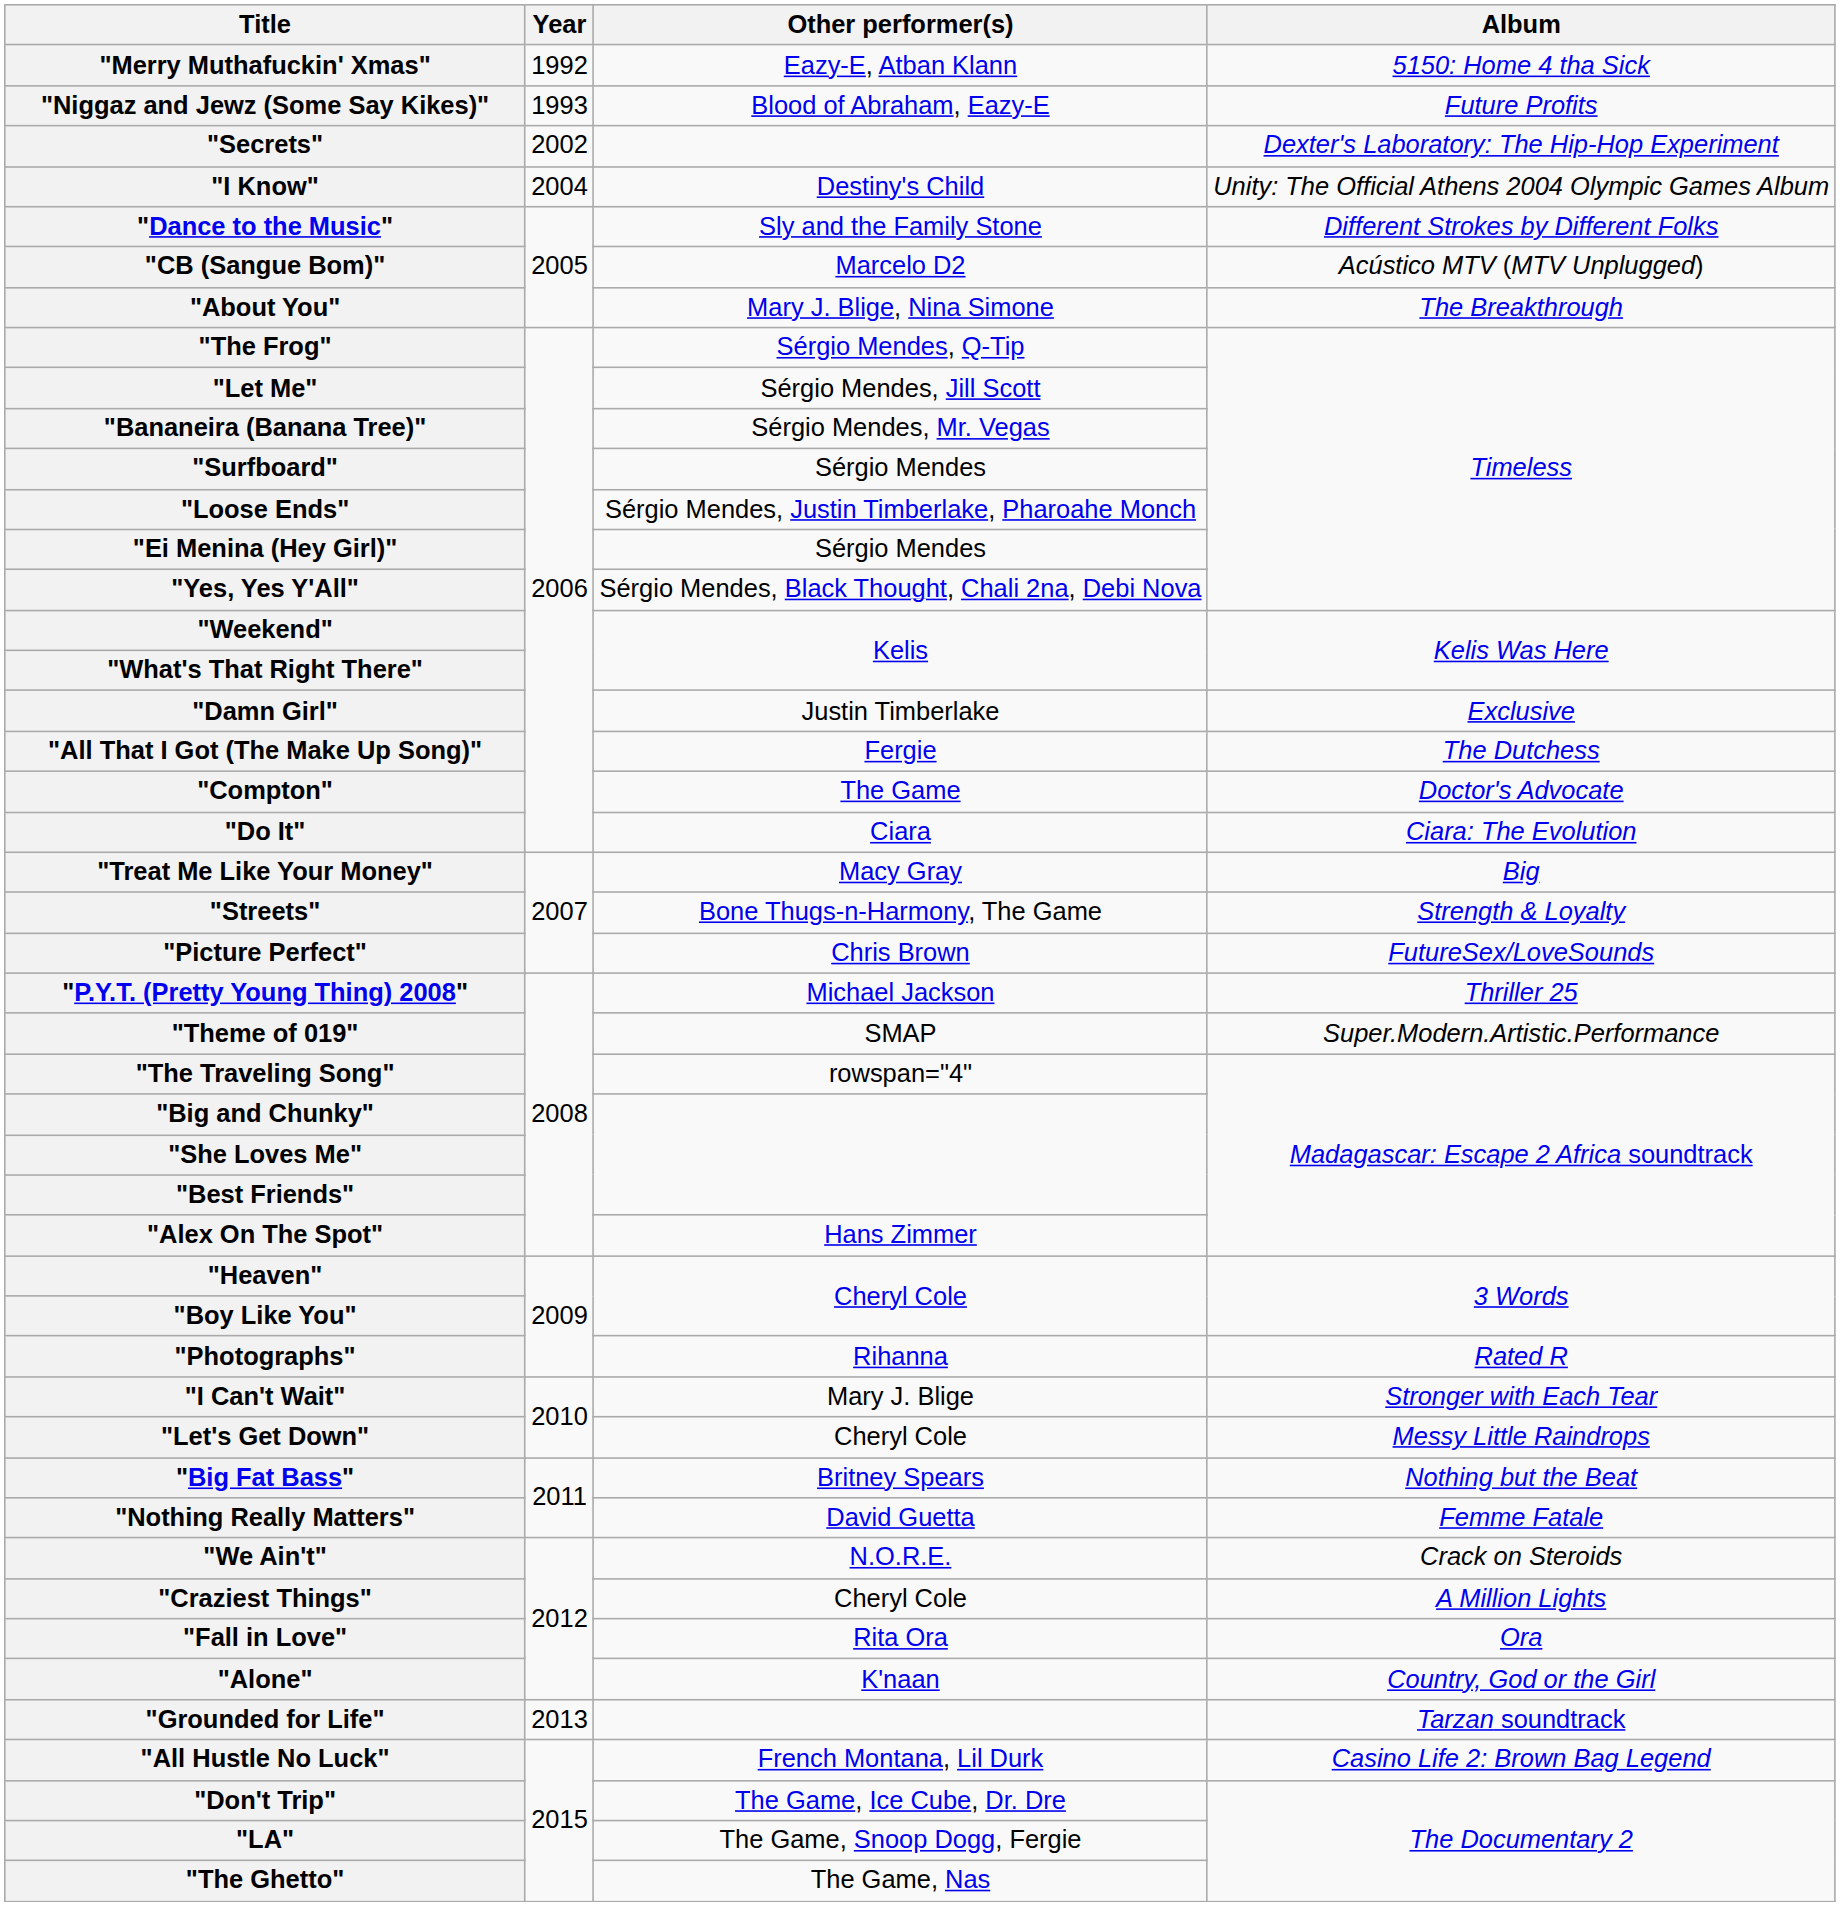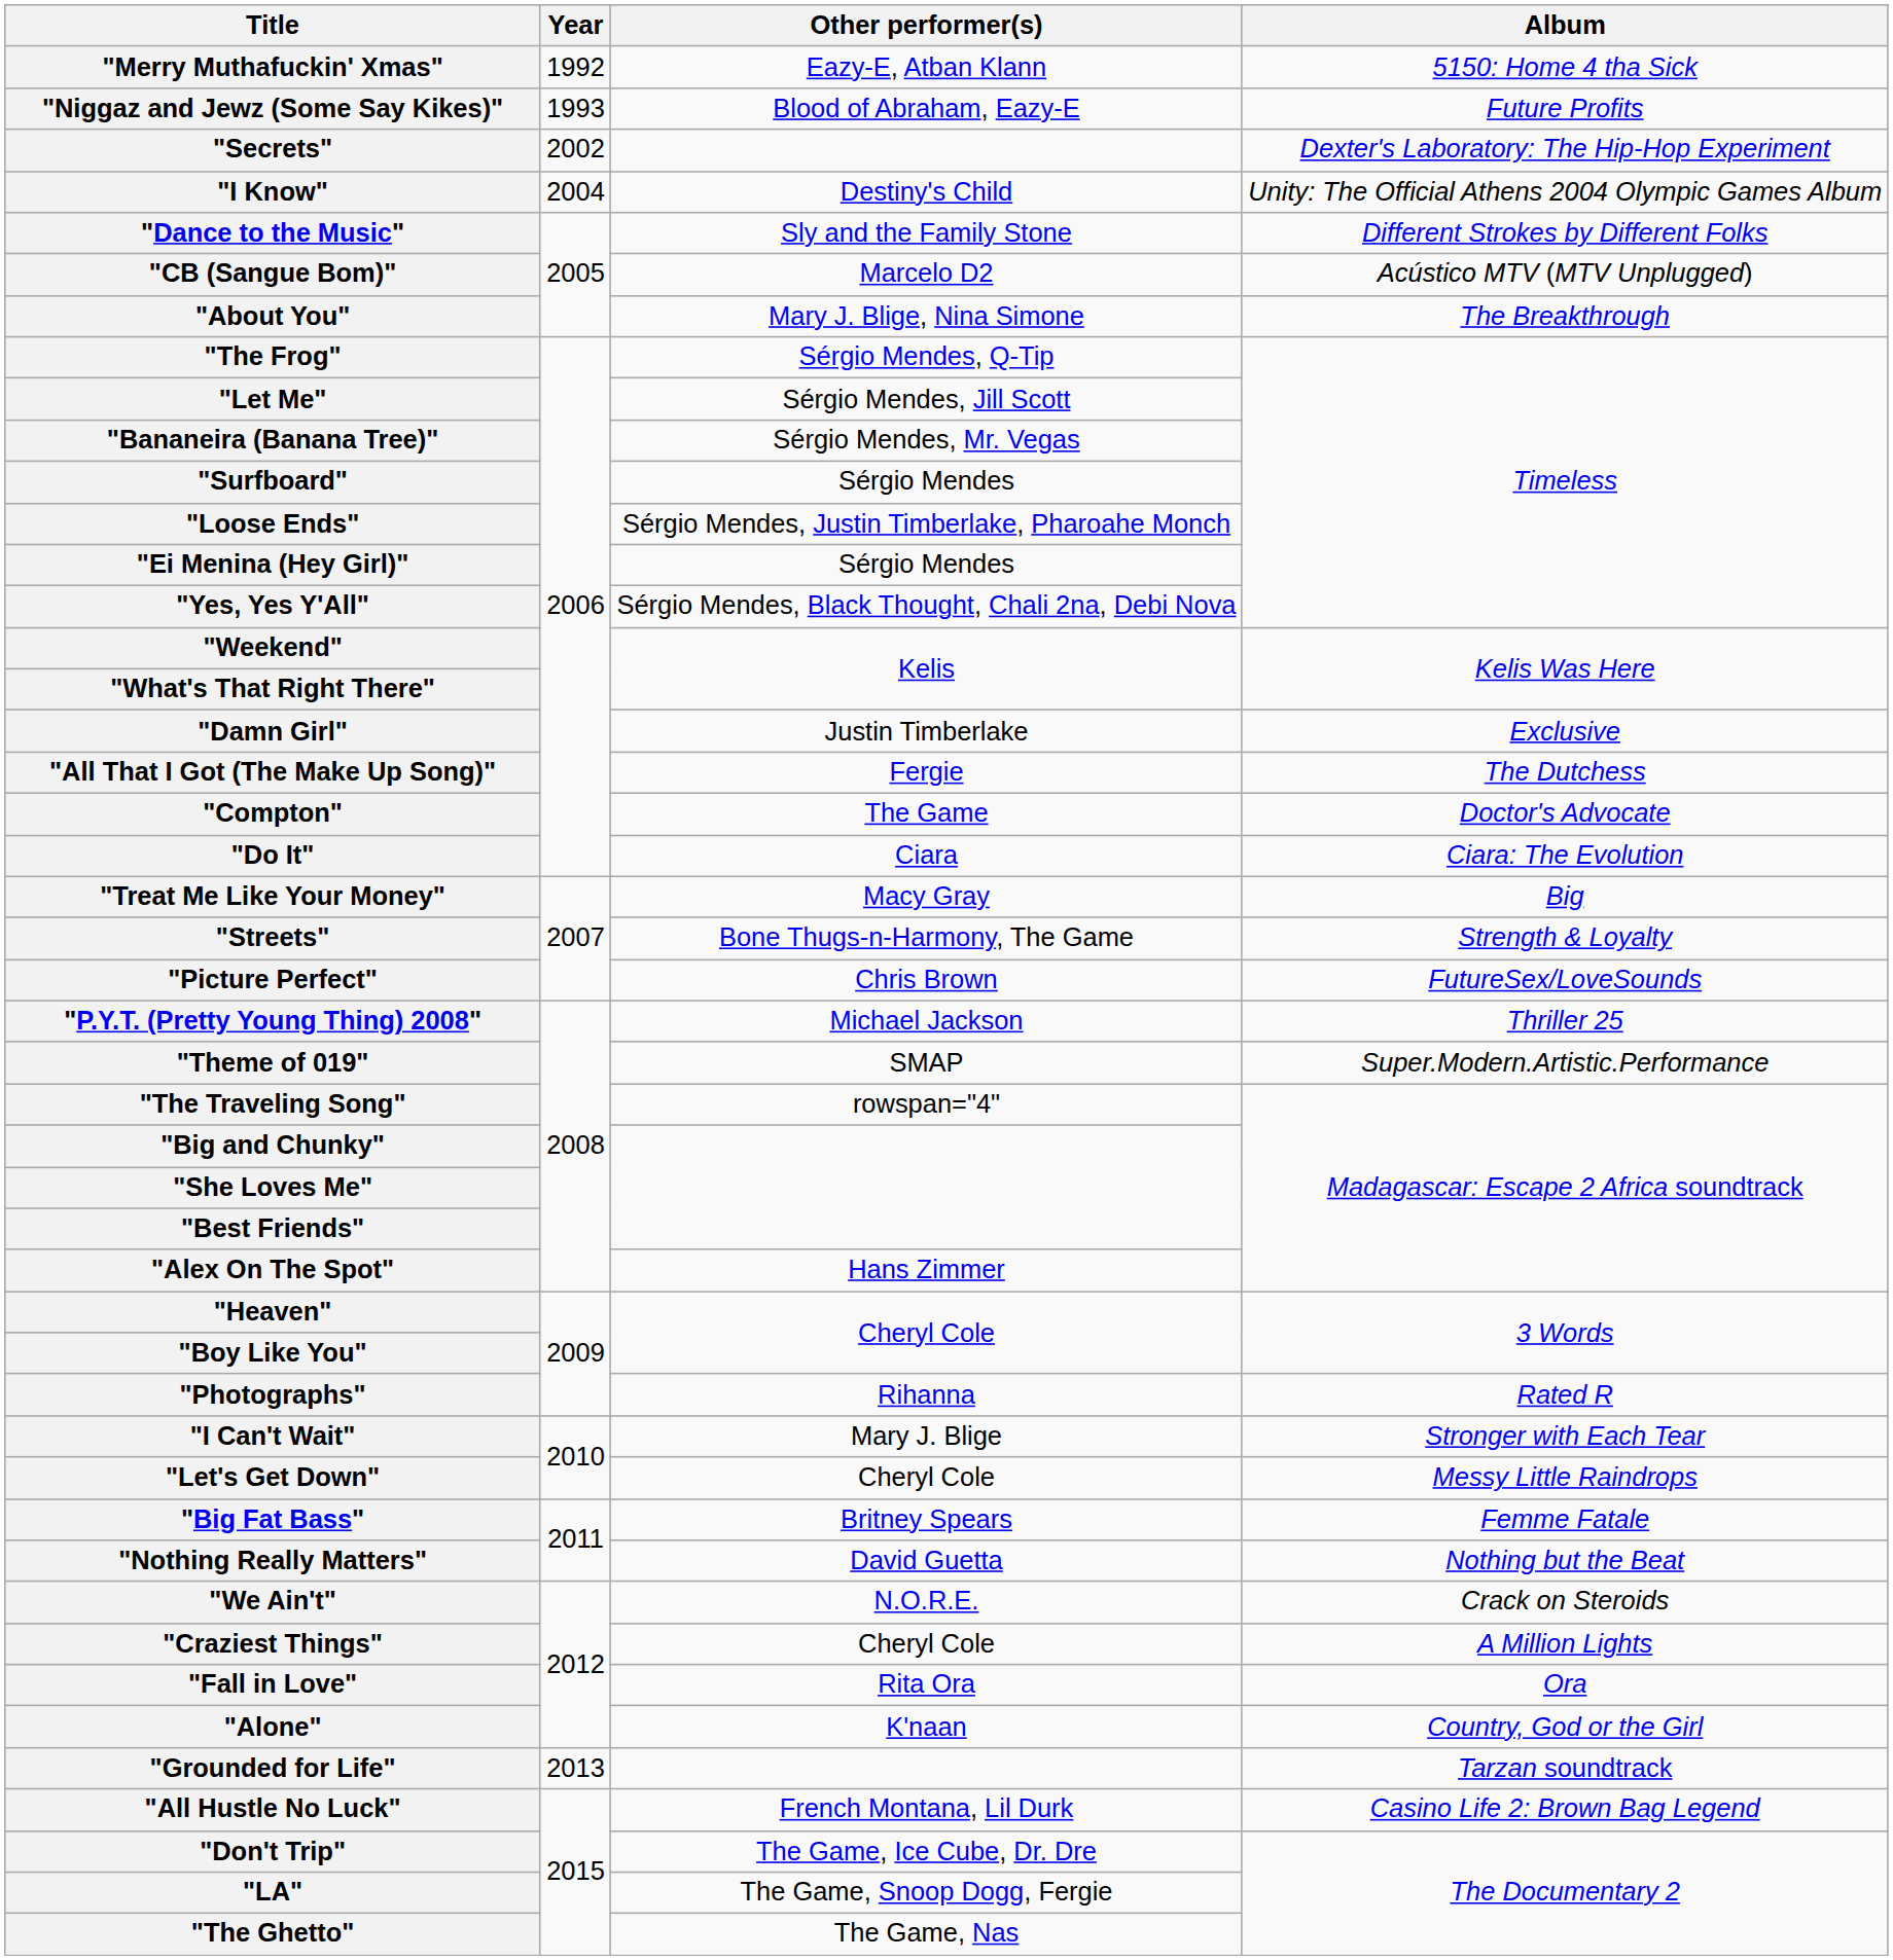"Big Fat Bass" | Album: Nothing but the Beat -> Femme Fatale
"Nothing Really Matters" | Album: Femme Fatale -> Nothing but the Beat
